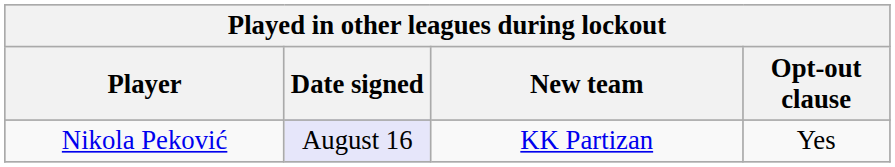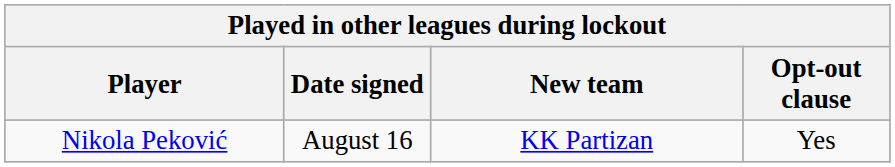Nikola Peković | Date signed: lavender background -> no background
